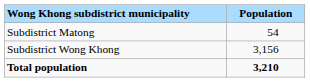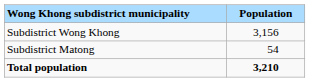rows swapped: Subdistrict Wong Khong <-> Subdistrict Matong
